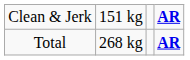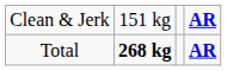row 2 | column 2: normal -> bold
